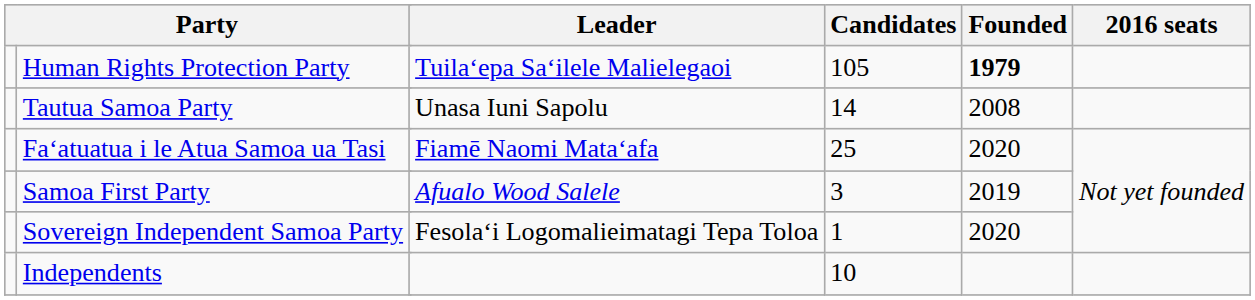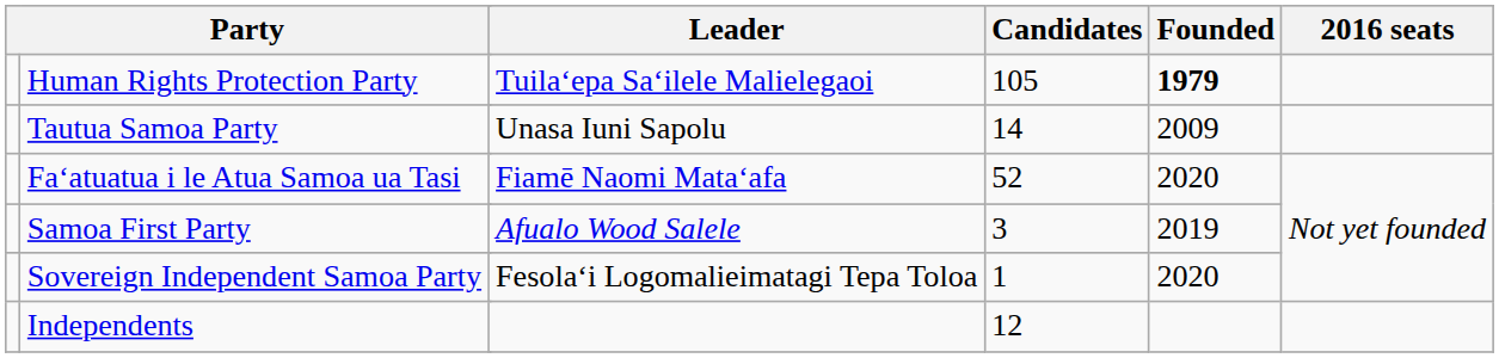Tautua Samoa Party | Founded: 2008 -> 2009
Faʻatuatua i le Atua Samoa ua Tasi | Candidates: 25 -> 52
Independents | Candidates: 10 -> 12
